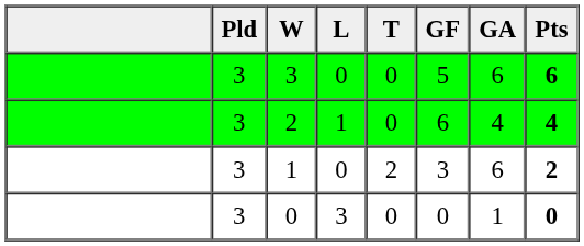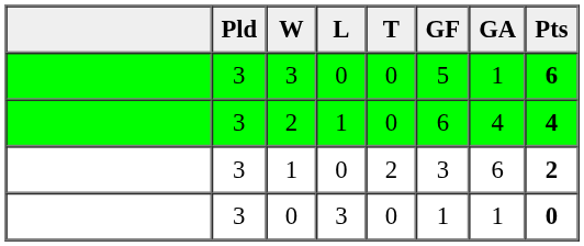row 2 | GA: 6 -> 1
row 5 | GF: 0 -> 1
